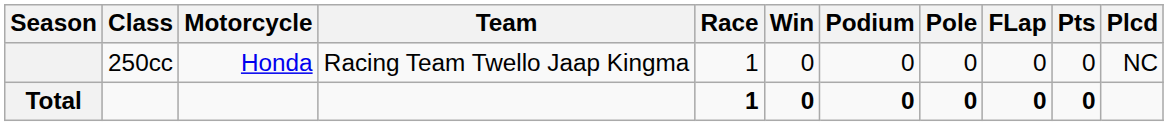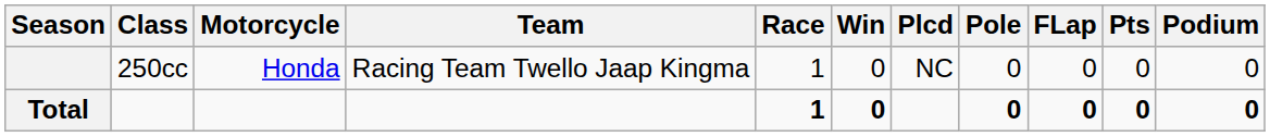columns swapped: Podium <-> Plcd
